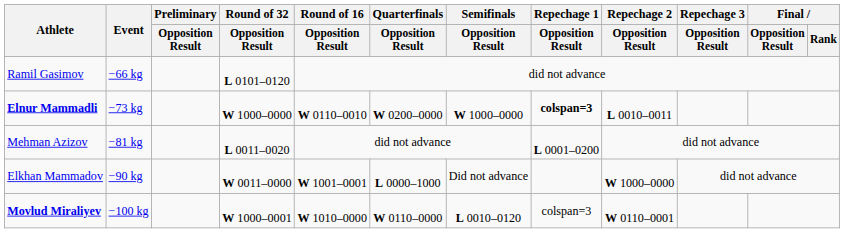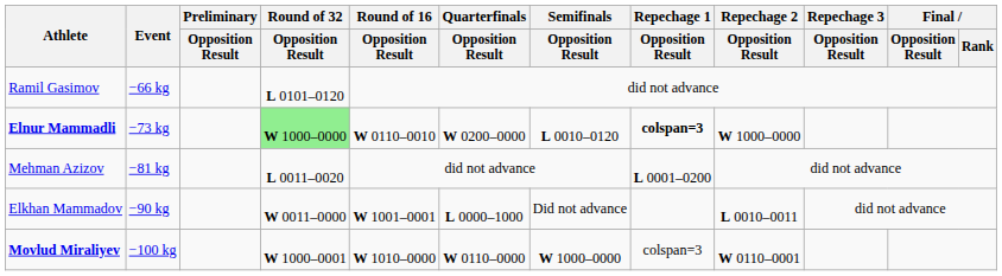Elnur Mammadli | Round of 32 / Opposition Result: no background -> lightgreen background
Elnur Mammadli | Semifinals / Opposition Result: W 1000–0000 -> L 0010–0120
Elnur Mammadli | Repechage 2 / Opposition Result: L 0010–0011 -> W 1000–0000
Elkhan Mammadov | Repechage 2 / Opposition Result: W 1000–0000 -> L 0010–0011
Movlud Miraliyev | Semifinals / Opposition Result: L 0010–0120 -> W 1000–0000
